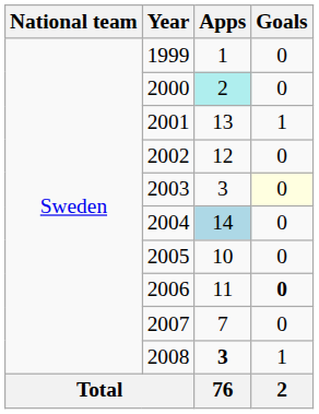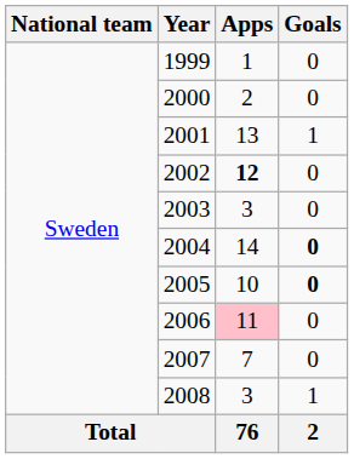2000 | Apps: paleturquoise background -> no background
2002 | Apps: normal -> bold
2003 | Goals: lightyellow background -> no background
2004 | Apps: lightblue background -> no background
2004 | Goals: normal -> bold
2005 | Goals: normal -> bold
2006 | Apps: no background -> pink background
2006 | Goals: bold -> normal
2008 | Apps: bold -> normal
